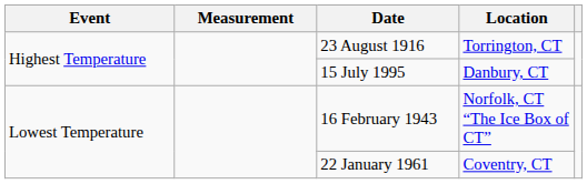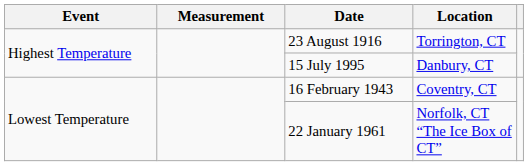16 February 1943 | Location: Norfolk, CT “The Ice Box of CT” -> Coventry, CT
22 January 1961 | Location: Coventry, CT -> Norfolk, CT “The Ice Box of CT”
